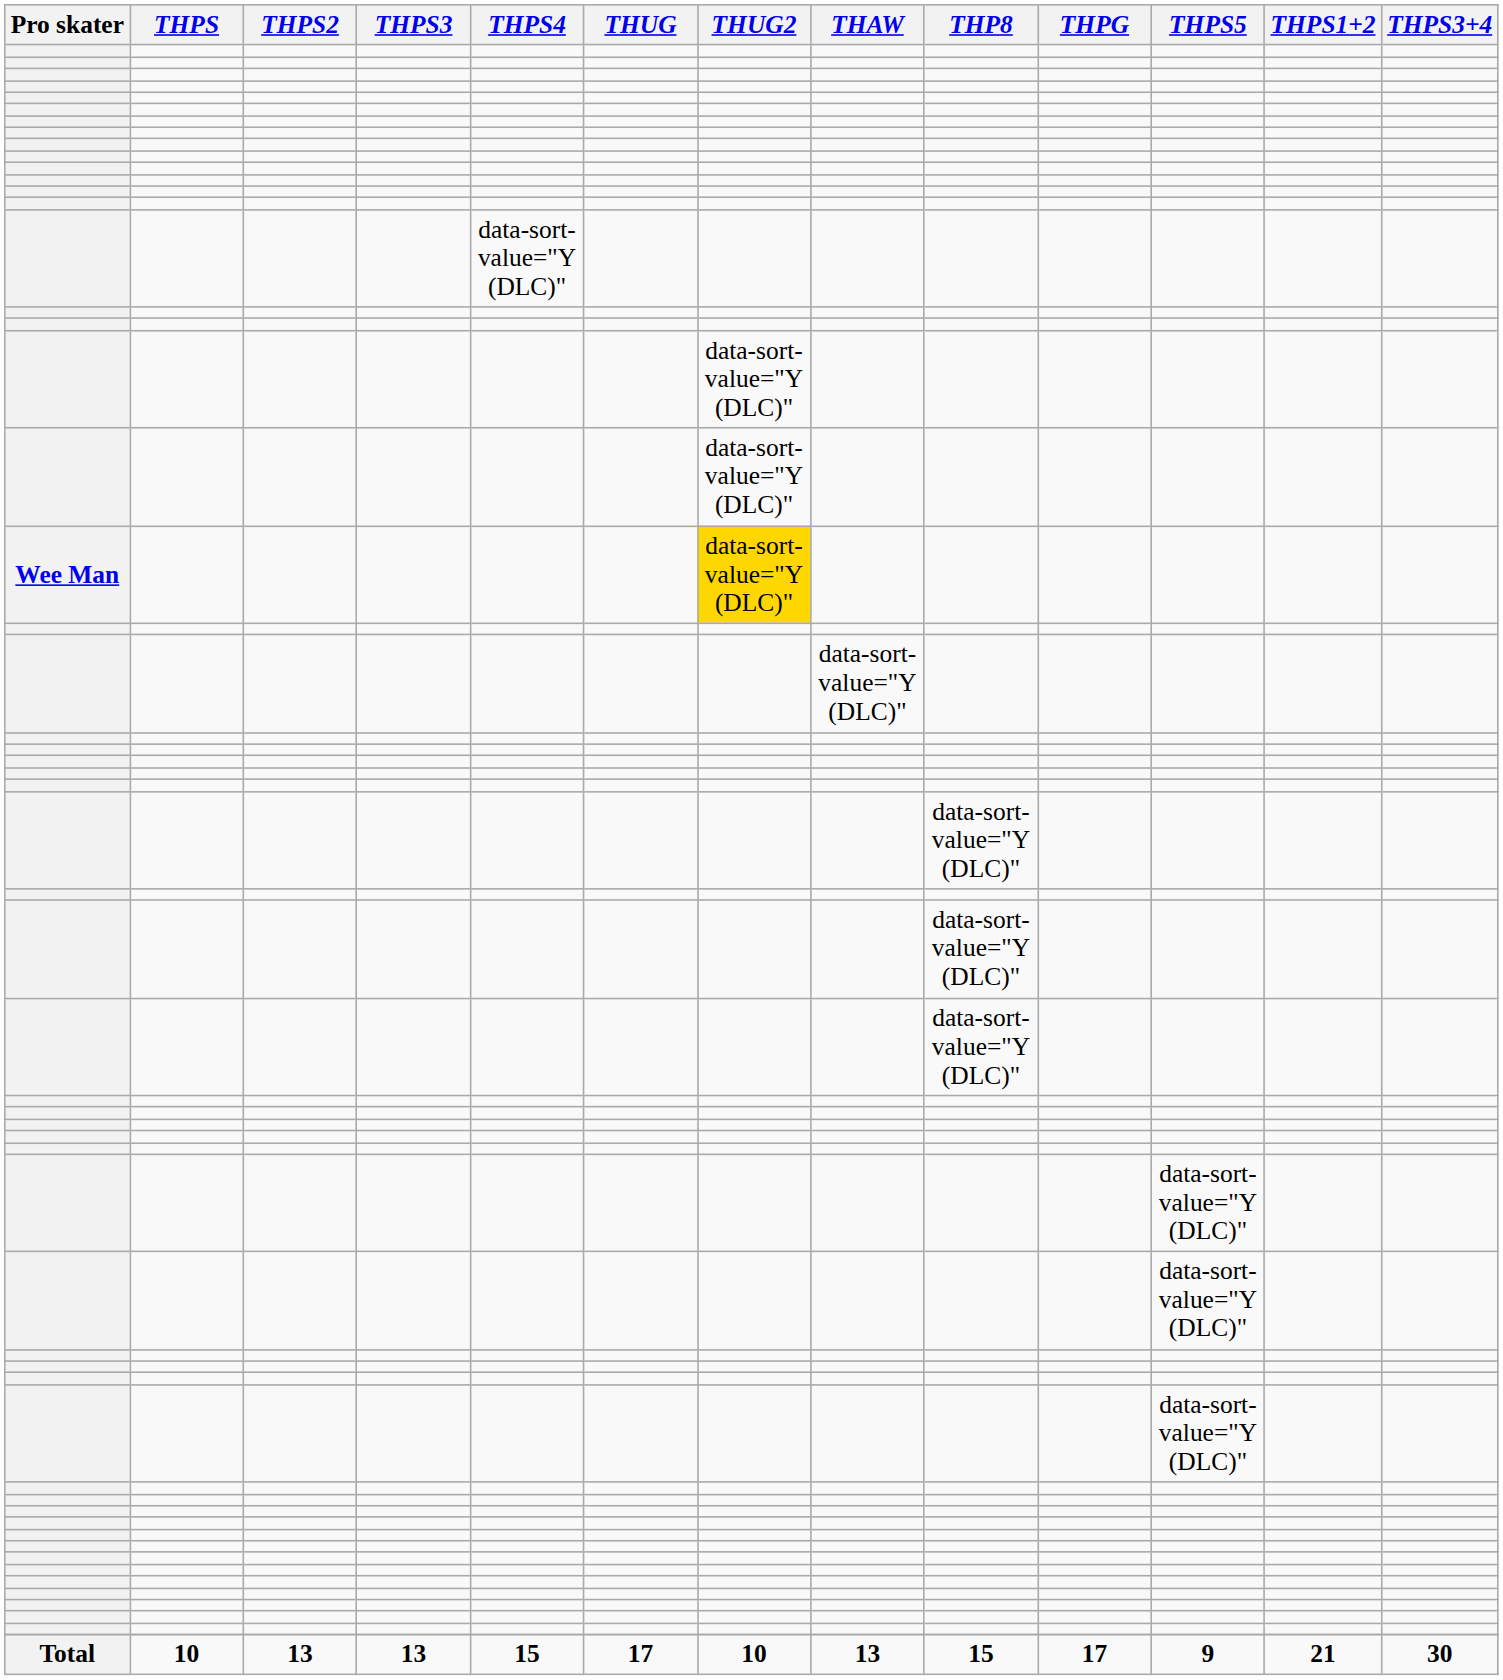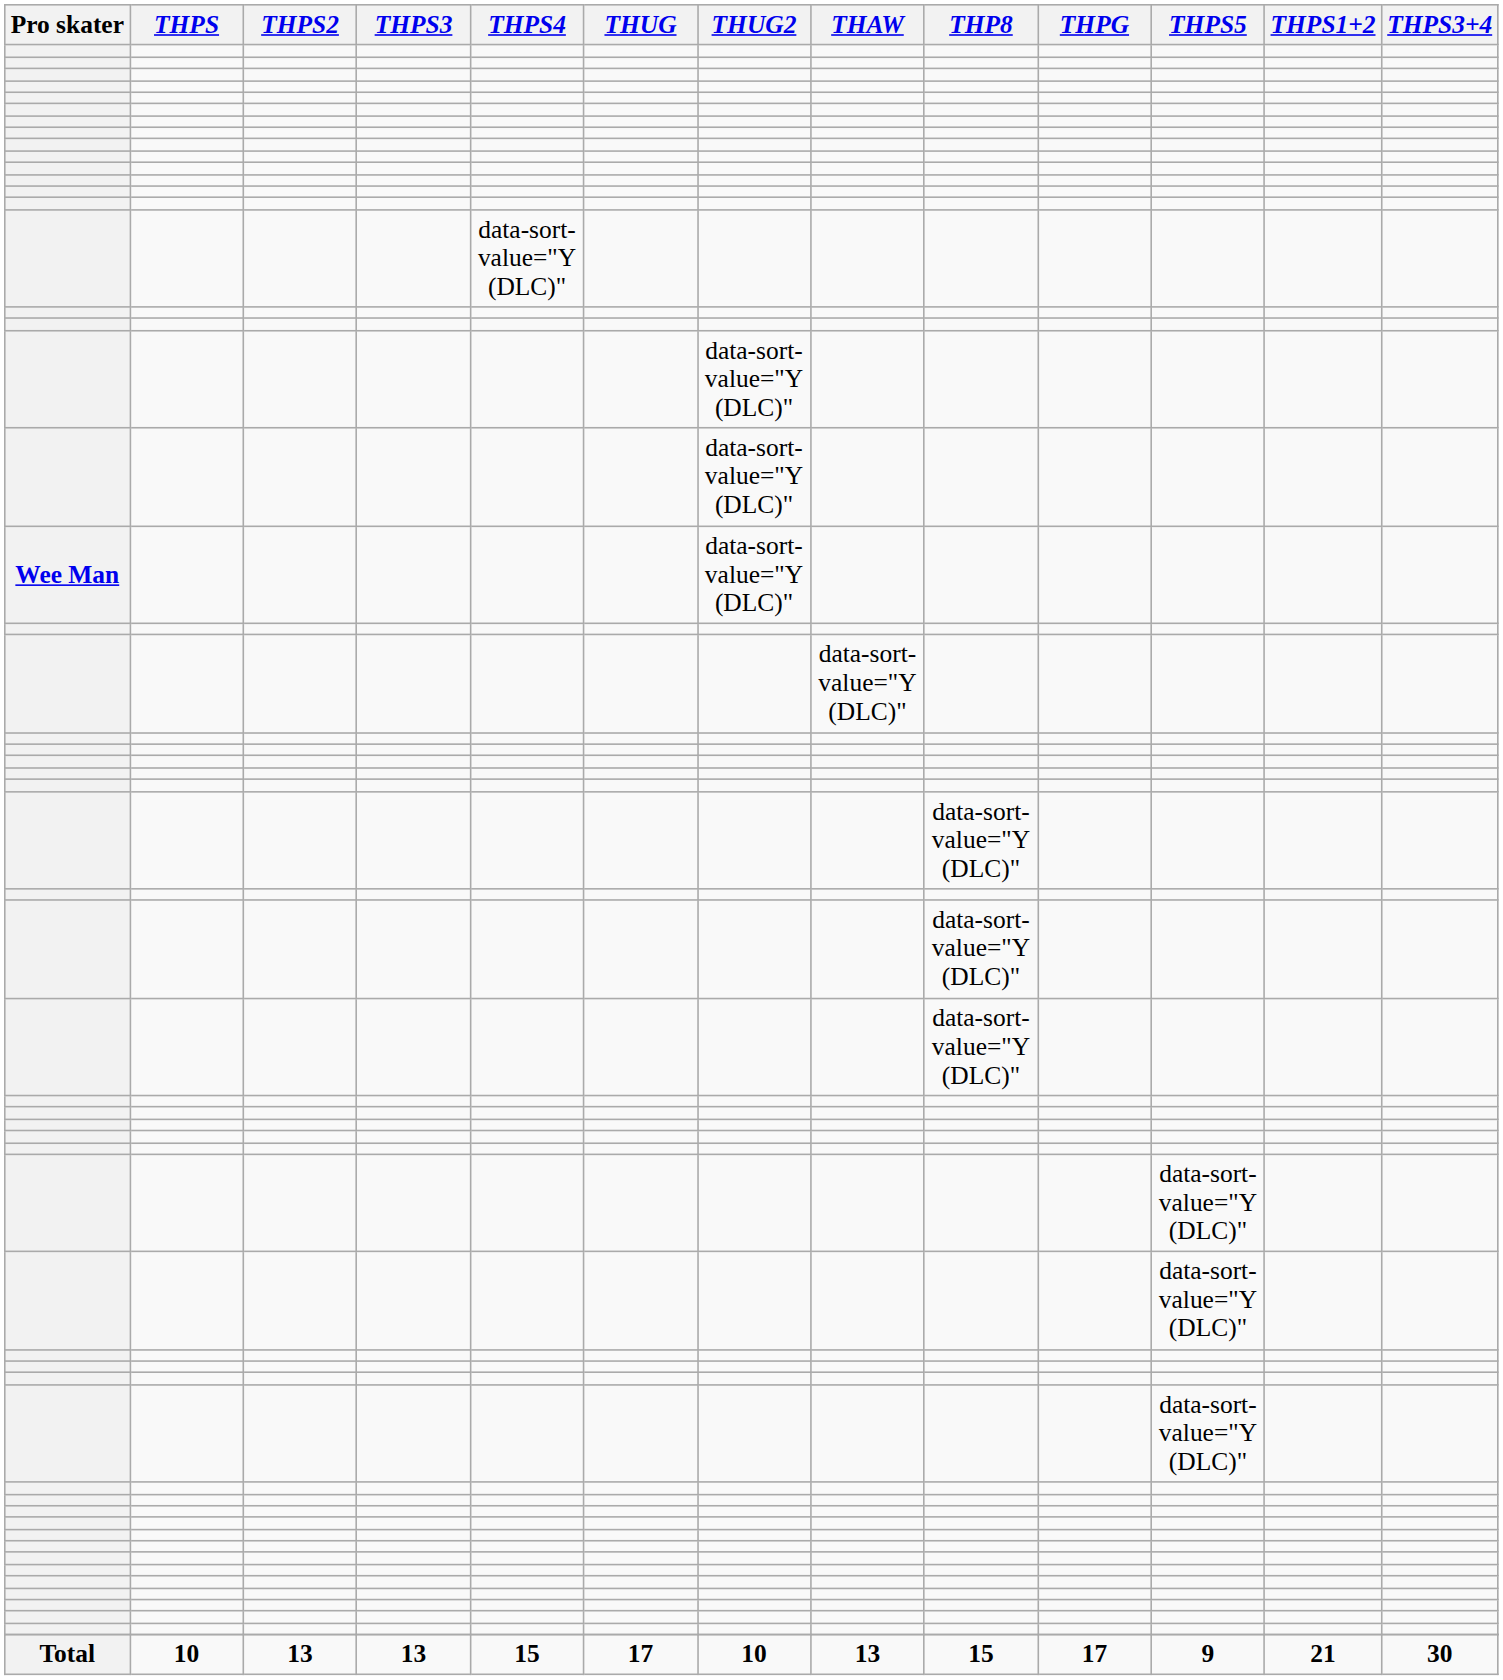Wee Man | THUG2: gold background -> no background
